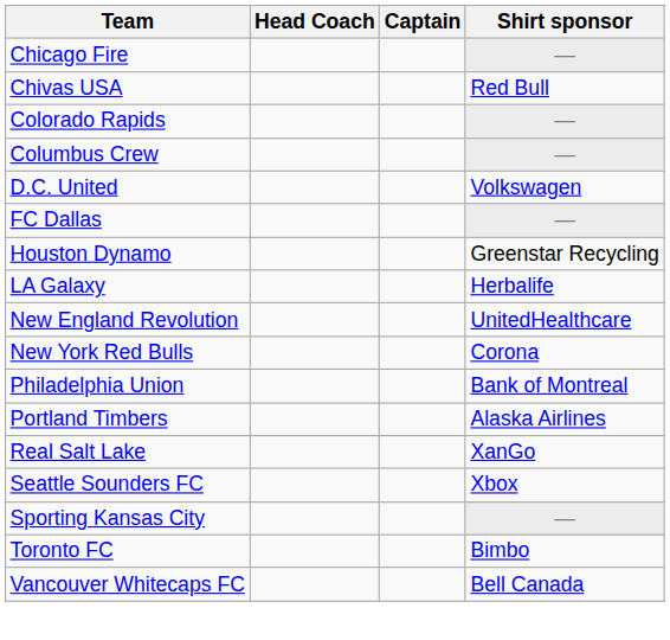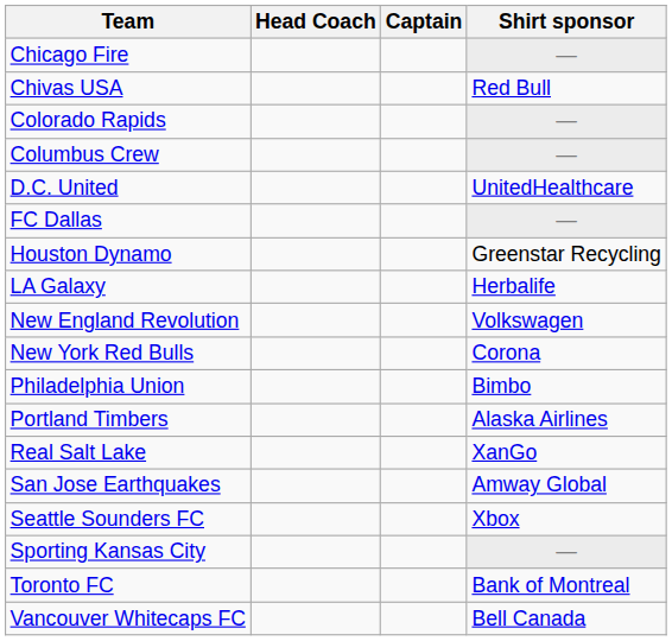D.C. United | Shirt sponsor: Volkswagen -> UnitedHealthcare
New England Revolution | Shirt sponsor: UnitedHealthcare -> Volkswagen
Philadelphia Union | Shirt sponsor: Bank of Montreal -> Bimbo
+ row: San Jose Earthquakes | Amway Global
Toronto FC | Shirt sponsor: Bimbo -> Bank of Montreal
